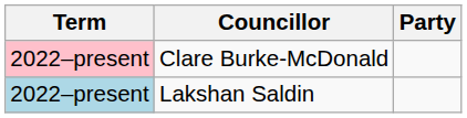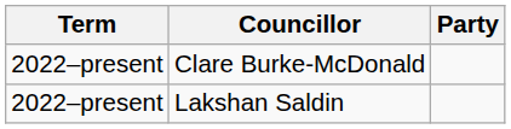Clare Burke-McDonald | Term: pink background -> no background
Lakshan Saldin | Term: lightblue background -> no background
